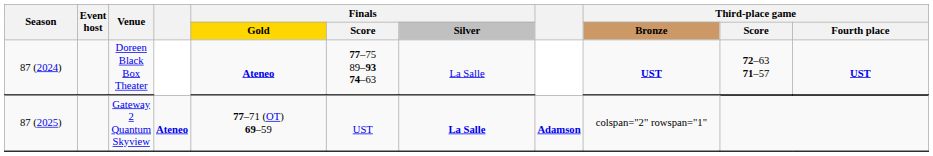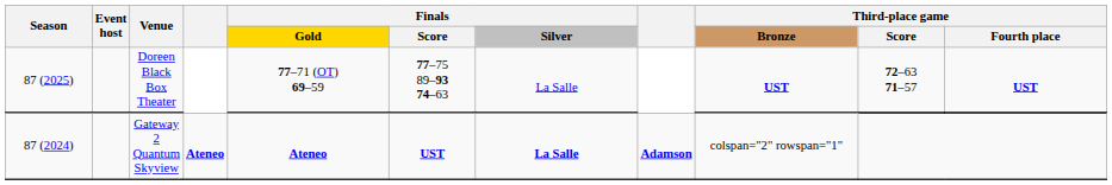Doreen Black Box Theater | Season: 87 (2024) -> 87 (2025)
Doreen Black Box Theater | Finals / Gold: Ateneo -> 77–71 (OT) 69–59
Gateway 2 Quantum Skyview | Season: 87 (2025) -> 87 (2024)
Gateway 2 Quantum Skyview | Finals / Gold: 77–71 (OT) 69–59 -> Ateneo
Gateway 2 Quantum Skyview | Finals / Score: normal -> bold
